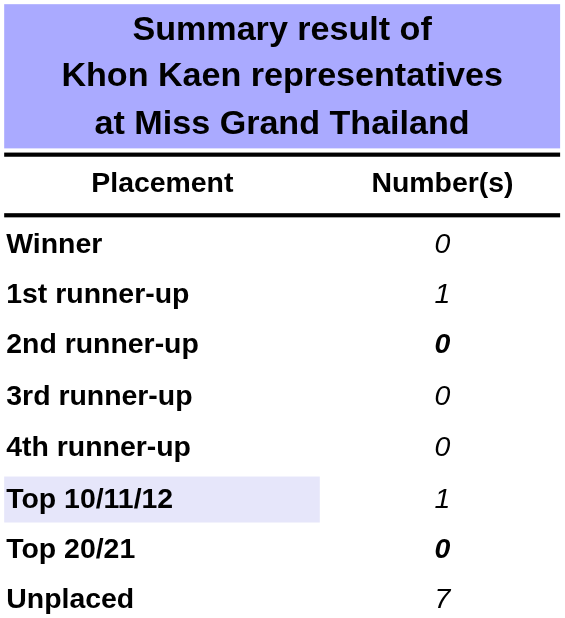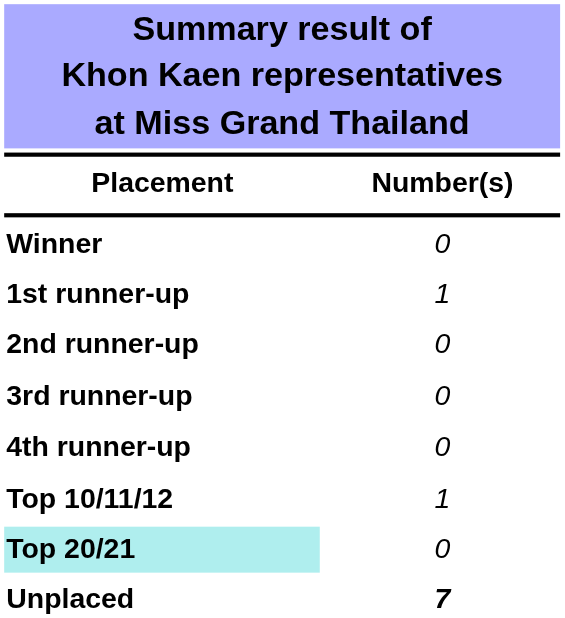row 5 | column 2: bold -> normal
row 8 | column 1: lavender background -> no background
row 9 | column 1: no background -> paleturquoise background
row 9 | column 2: bold -> normal
row 10 | column 2: normal -> bold
